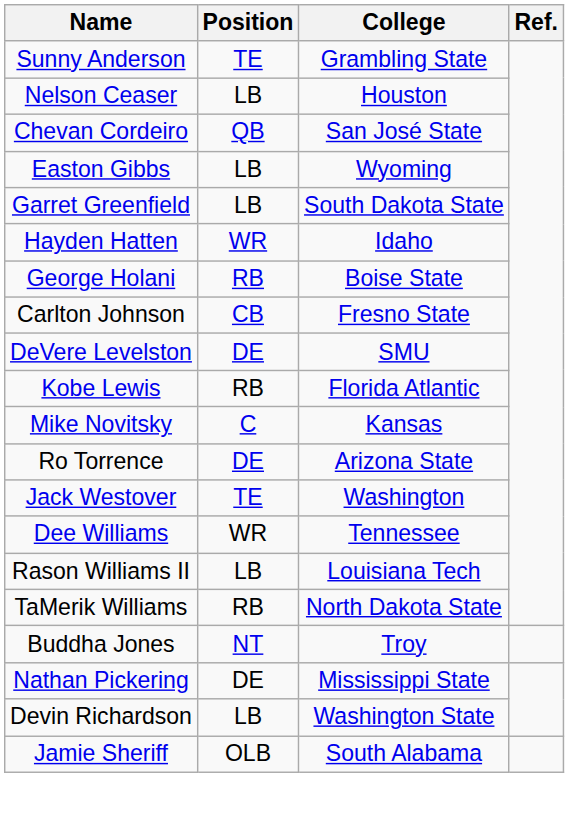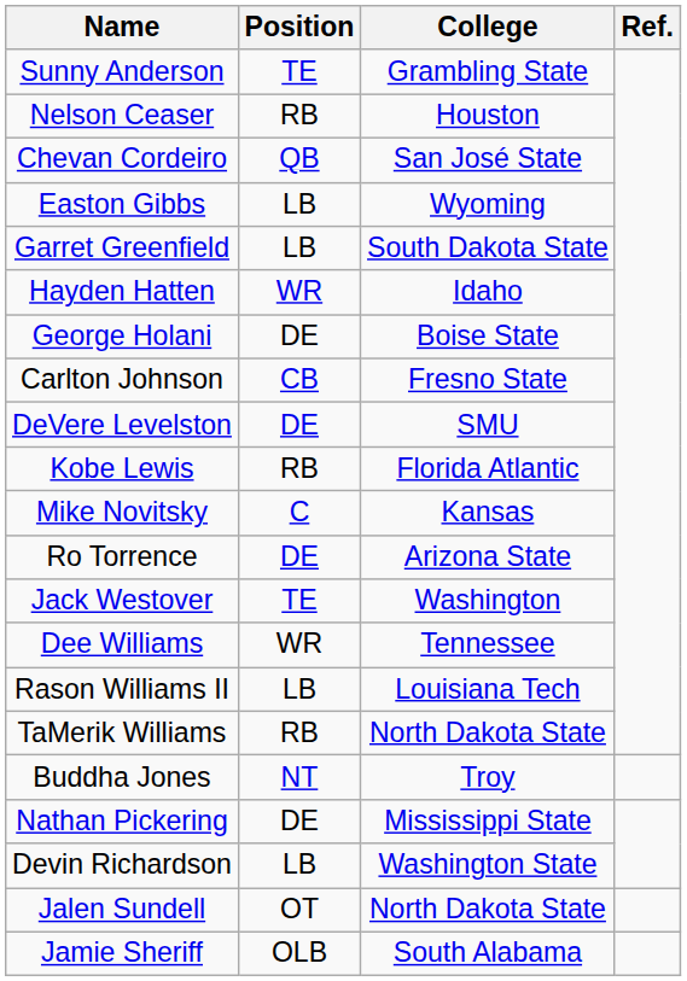Nelson Ceaser | Position: LB -> RB
George Holani | Position: RB -> DE
+ row: Jalen Sundell | OT | North Dakota State
